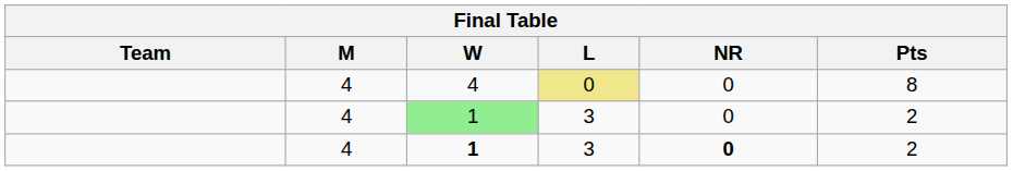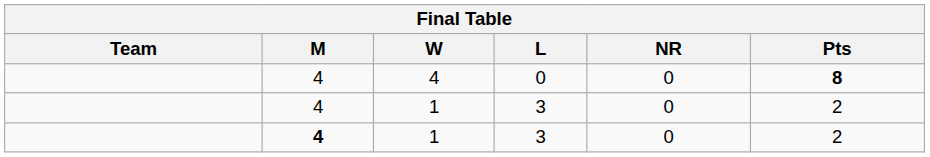row 3 | L: khaki background -> no background
row 3 | Pts: normal -> bold
row 4 | W: lightgreen background -> no background
row 5 | M: normal -> bold
row 5 | W: bold -> normal
row 5 | NR: bold -> normal
